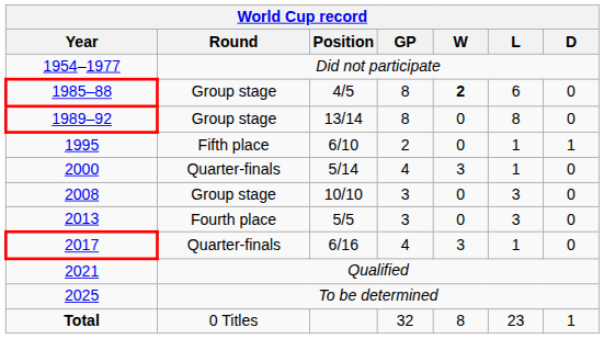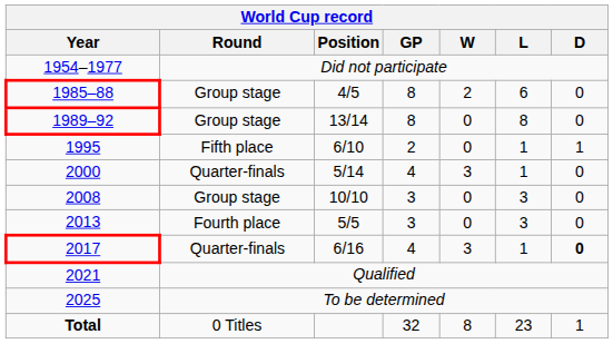1985–88 | W: bold -> normal
2017 | D: normal -> bold
